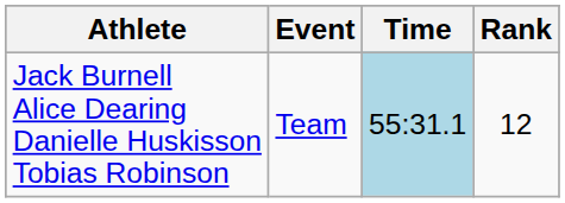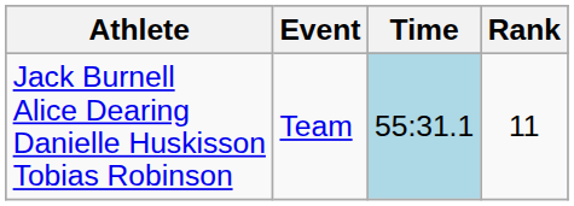row 2 | Rank: 12 -> 11
